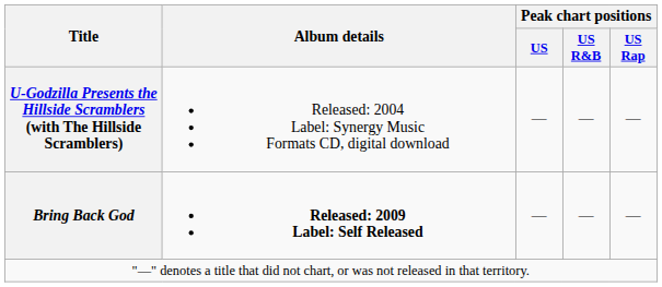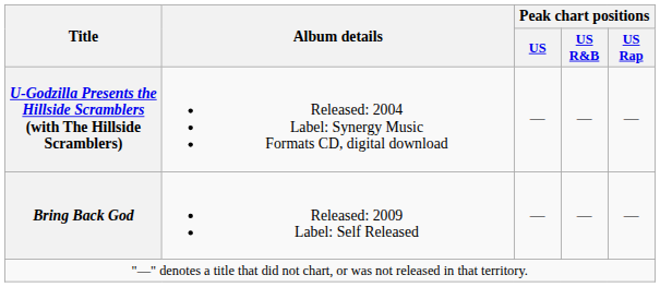Bring Back God | Album details: bold -> normal
